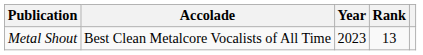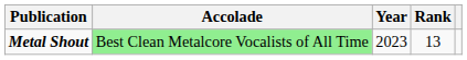row 2 | Publication: normal -> bold
row 2 | Accolade: no background -> lightgreen background
